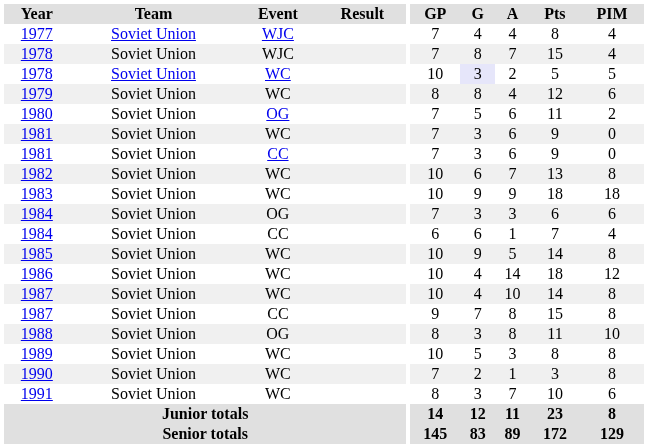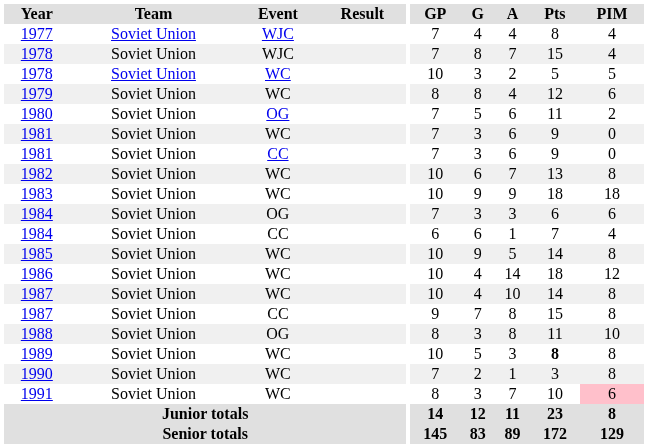1978 / WC | G: lavender background -> no background
1989 | Pts: normal -> bold
1991 | PIM: no background -> pink background
